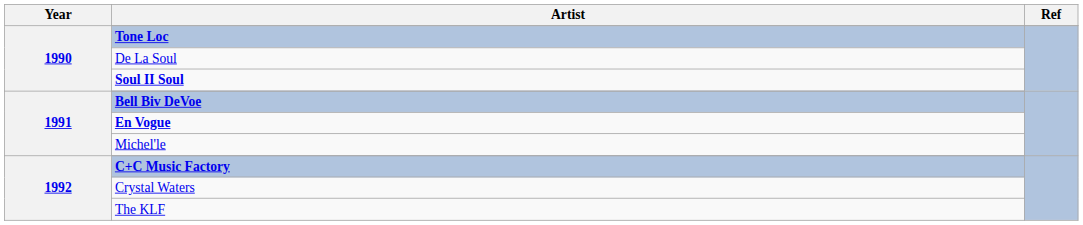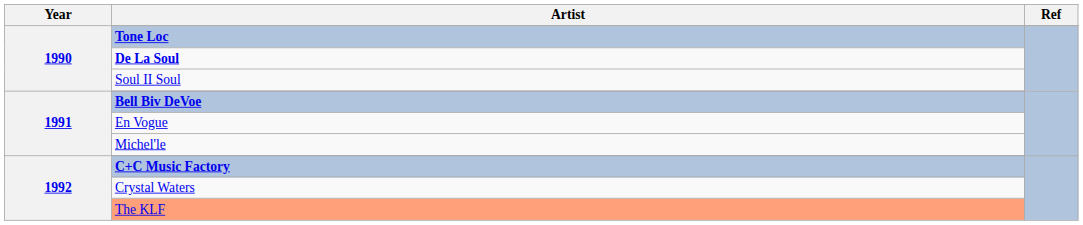De La Soul | Artist: normal -> bold
Soul II Soul | Artist: bold -> normal
En Vogue | Artist: bold -> normal
The KLF | Artist: no background -> lightsalmon background
